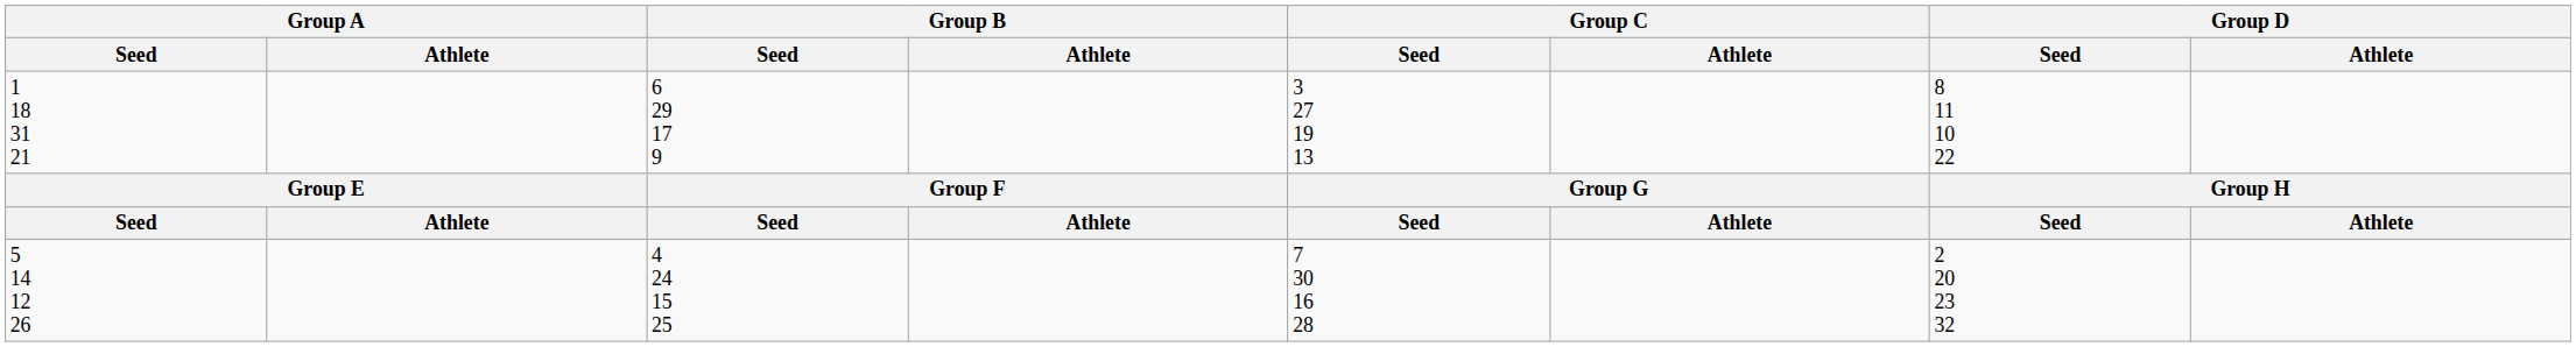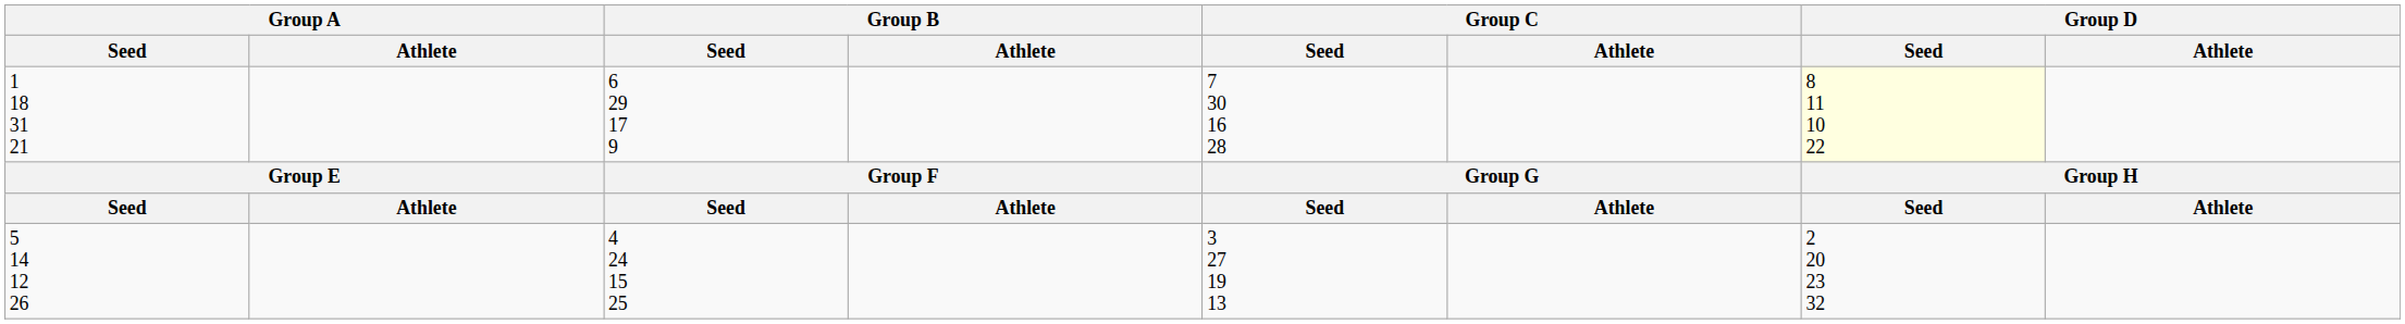1 18 31 21 | Group C / Seed: 3 27 19 13 -> 7 30 16 28
1 18 31 21 | Group D / Seed: no background -> lightyellow background
5 14 12 26 | Group C / Seed: 7 30 16 28 -> 3 27 19 13
